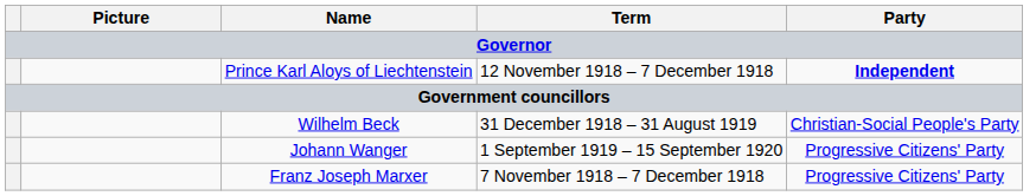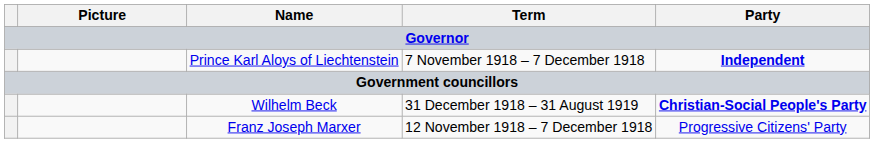Prince Karl Aloys of Liechtenstein | Term: 12 November 1918 – 7 December 1918 -> 7 November 1918 – 7 December 1918
Wilhelm Beck | Party: normal -> bold
- row: Johann Wanger | 1 September 1919 – 15 September 1920 | Progressive Citizens' Party
Franz Joseph Marxer | Term: 7 November 1918 – 7 December 1918 -> 12 November 1918 – 7 December 1918
